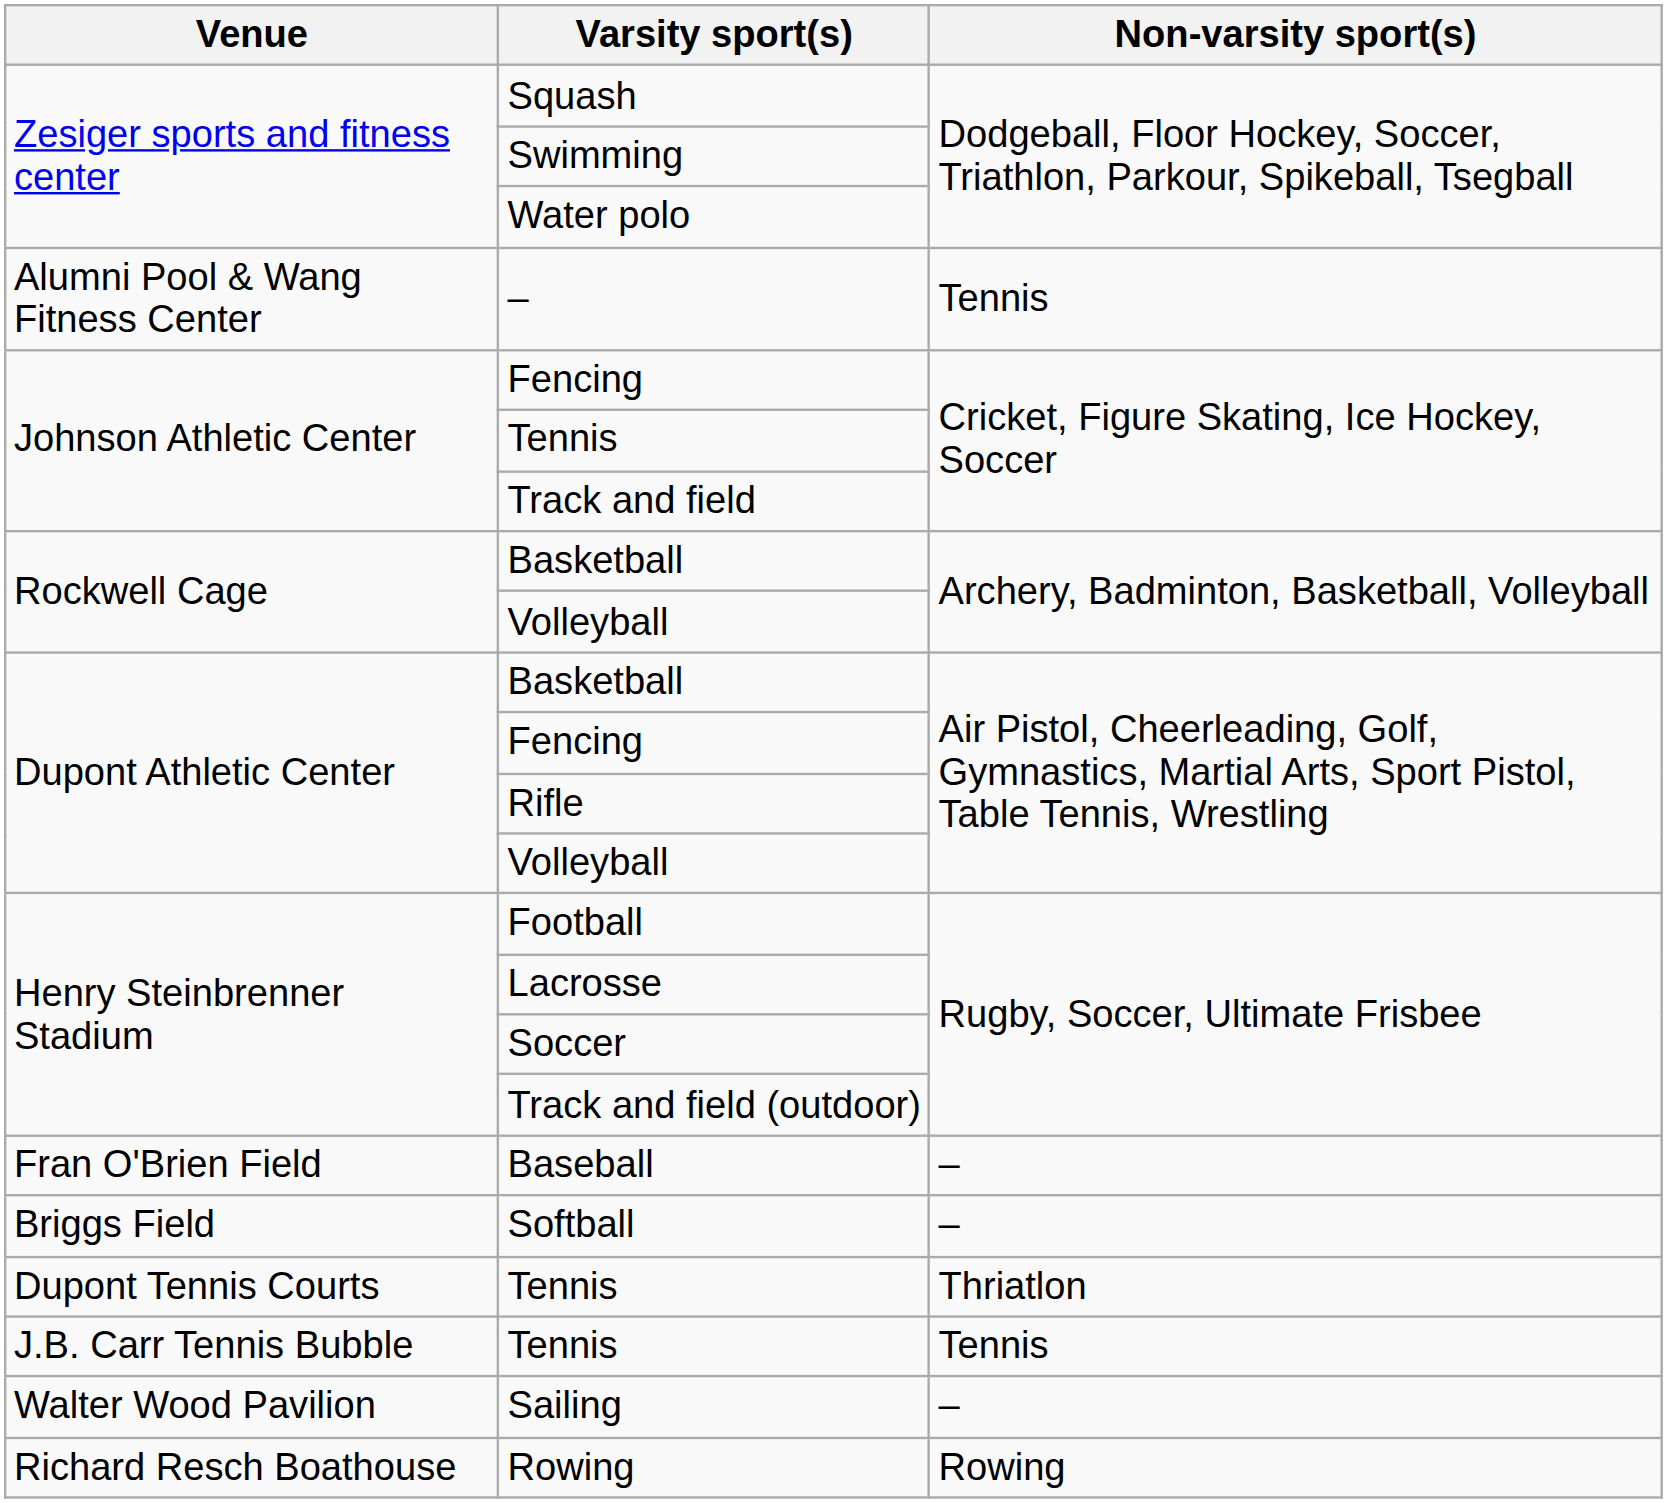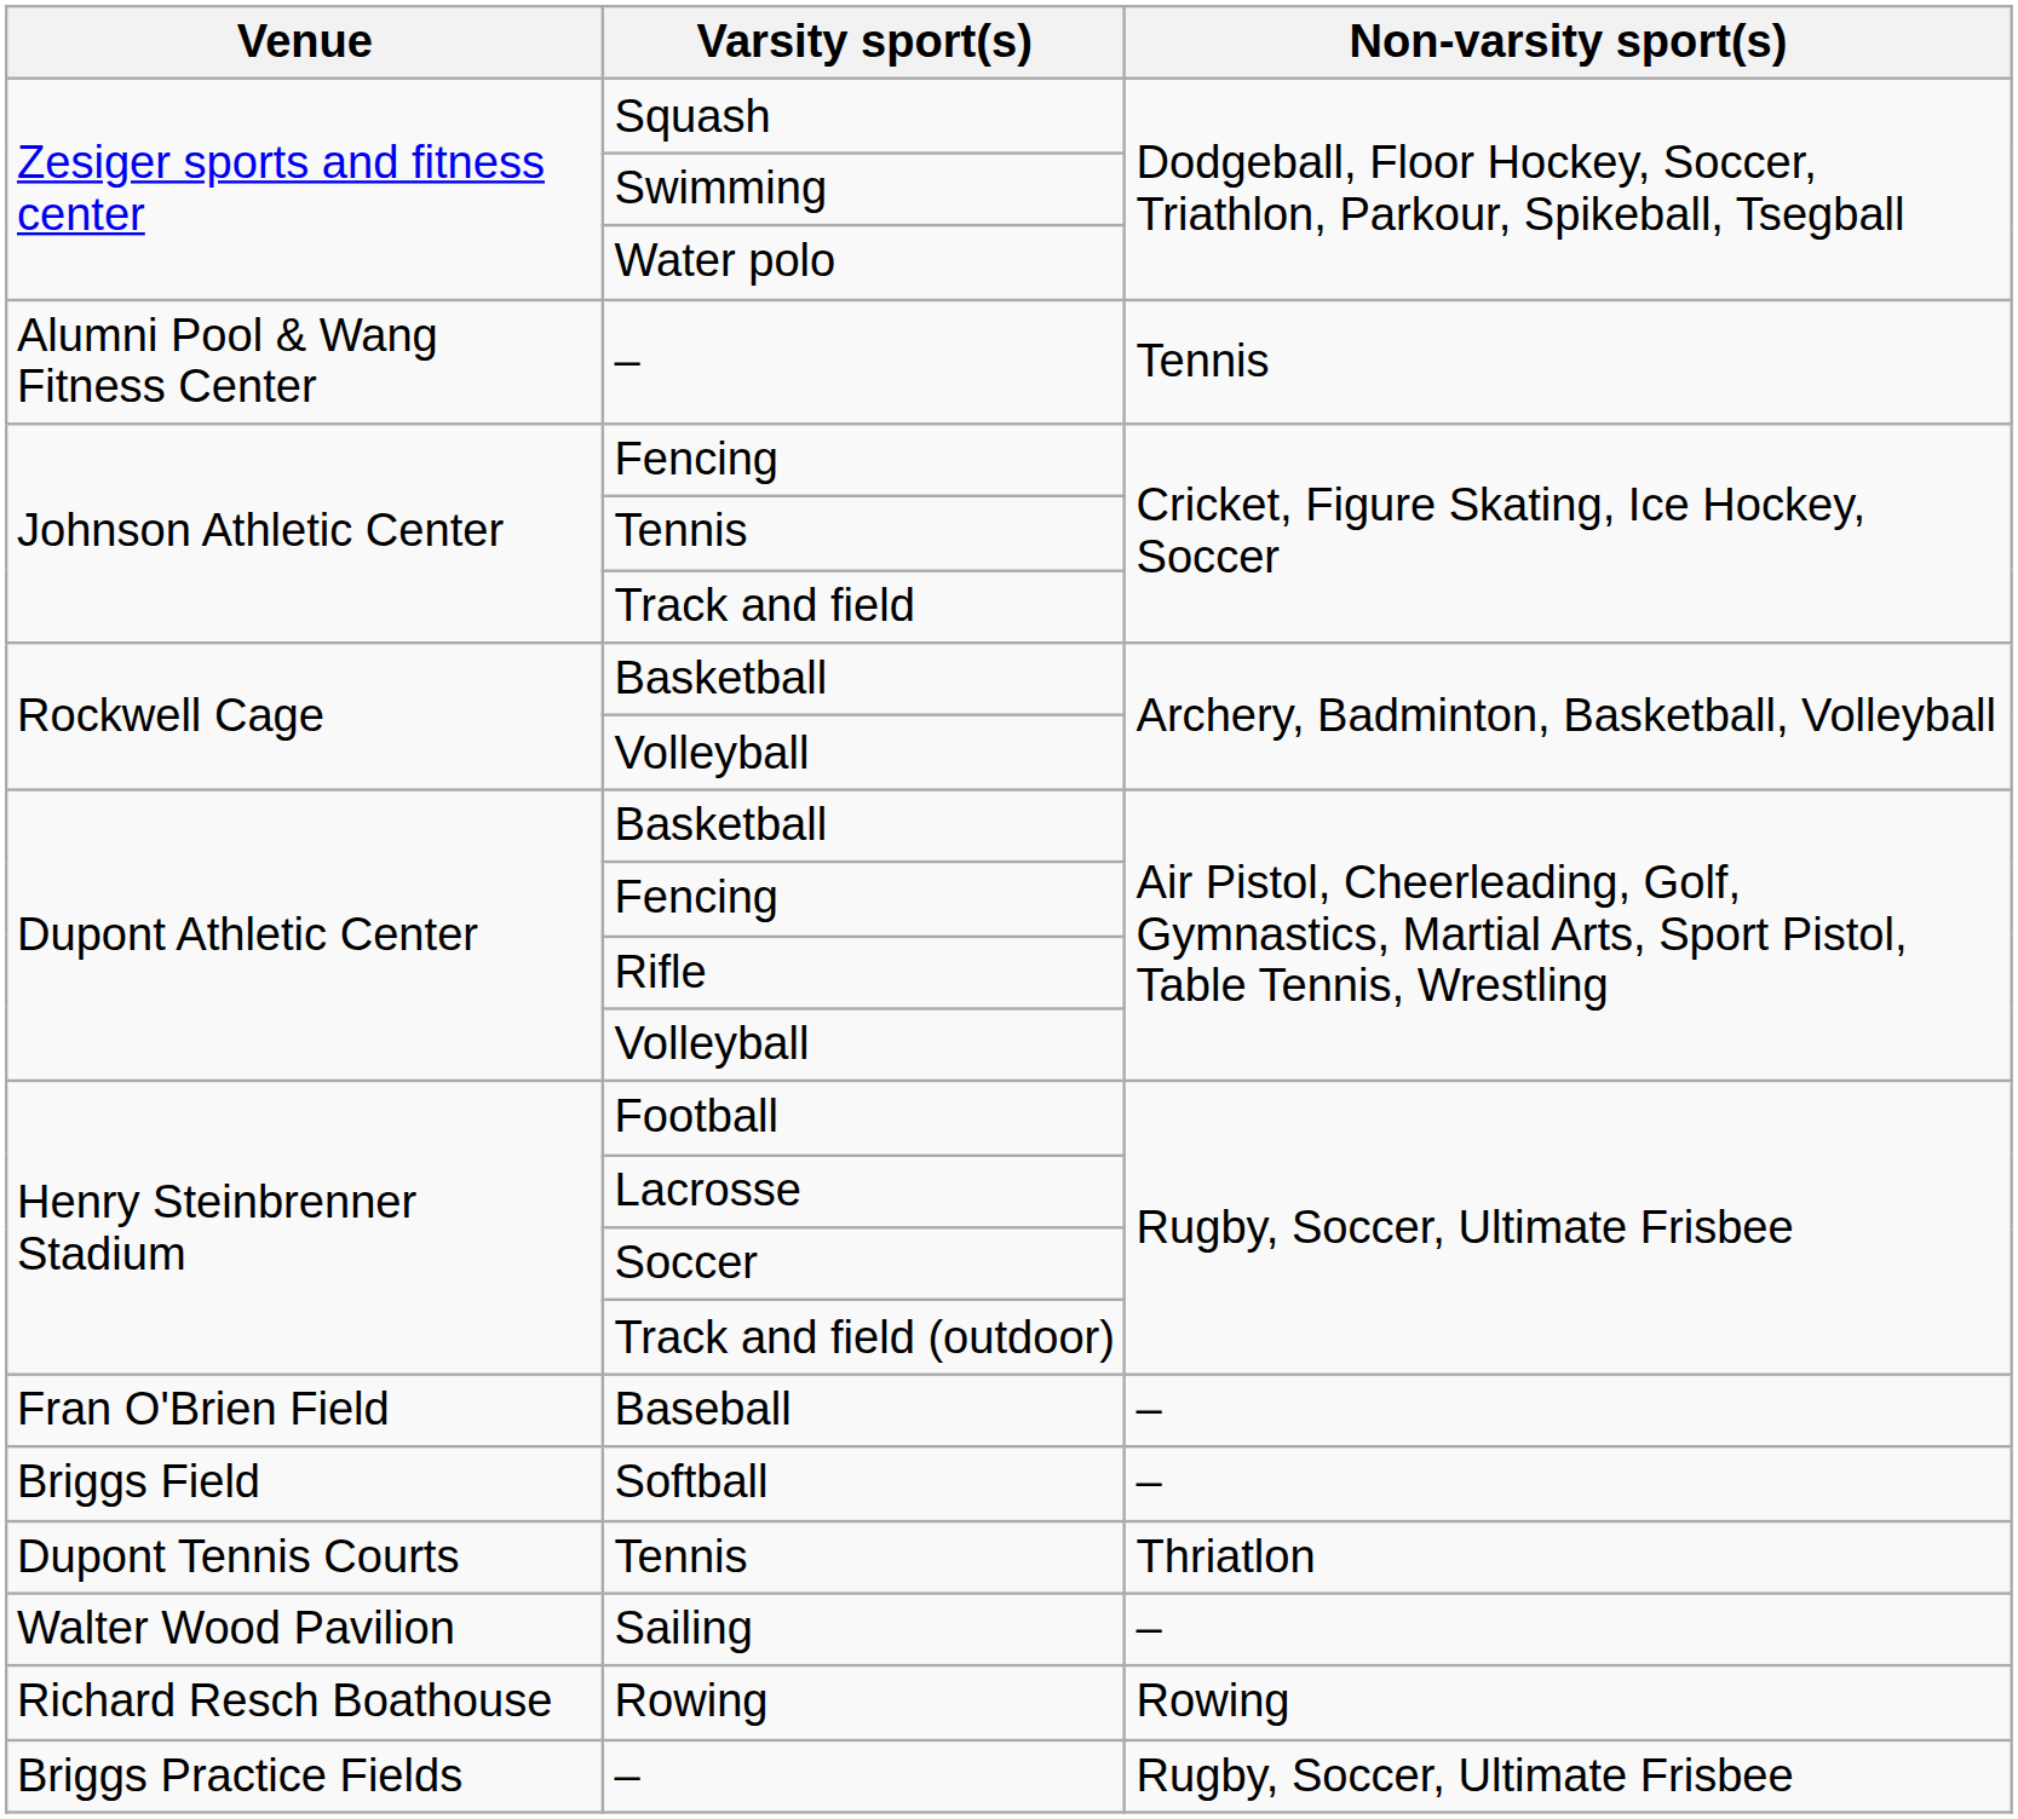- row: J.B. Carr Tennis Bubble | Tennis | Tennis
+ row: Briggs Practice Fields | – | Rugby, Soccer, Ultimate Frisbee
